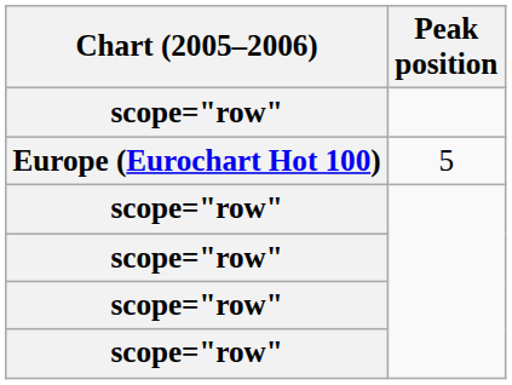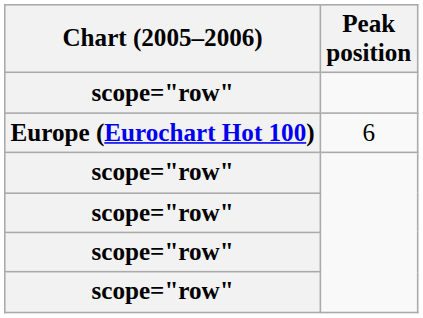Europe (Eurochart Hot 100) | Peak position: 5 -> 6
